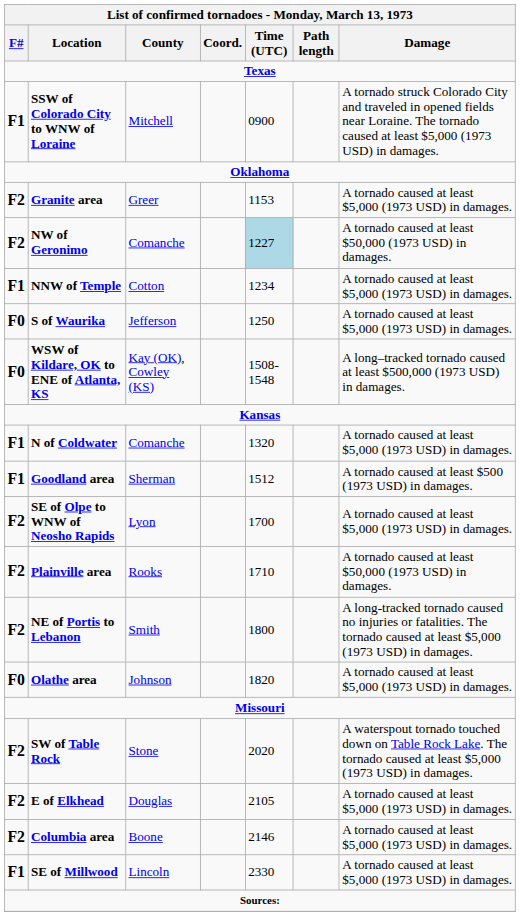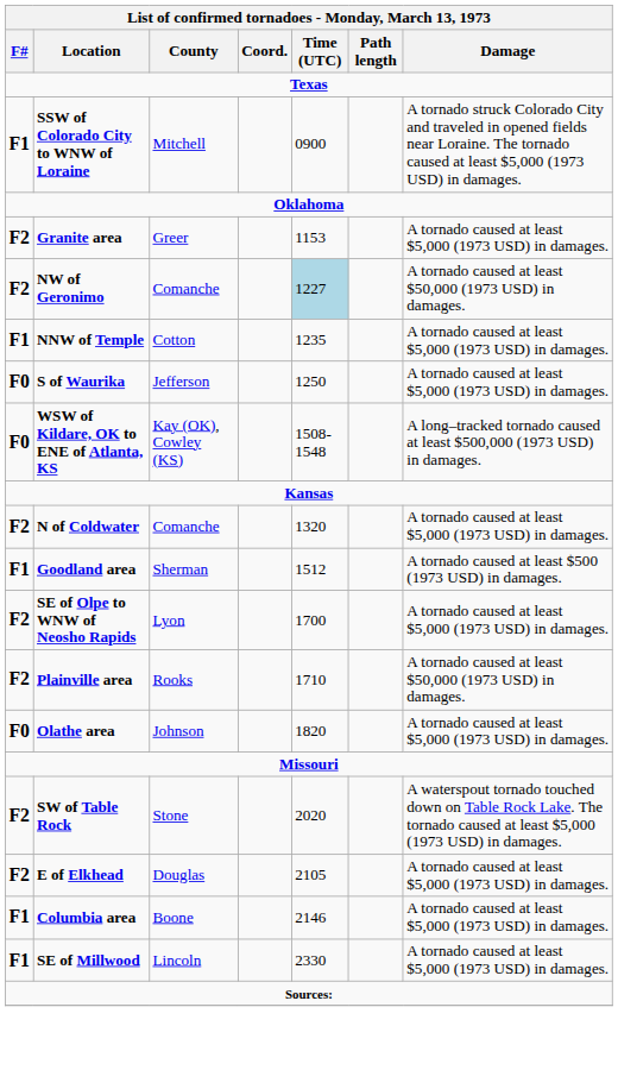NNW of Temple | Time (UTC): 1234 -> 1235
N of Coldwater | F#: F1 -> F2
- row: F2 | NE of Portis to Lebanon | Smith | 1800 | A long-tracked tornado caused no injuries or fatalities. The tornado caused at least $5,000 (1973 USD) in damages.
Columbia area | F#: F2 -> F1
